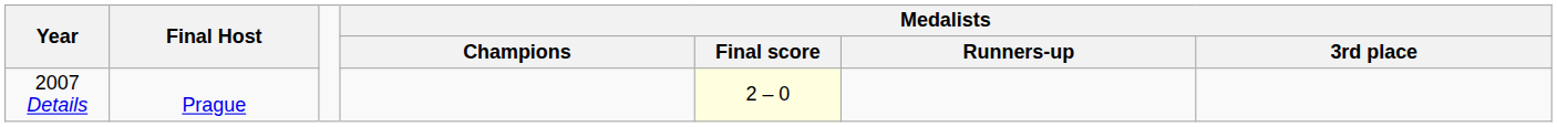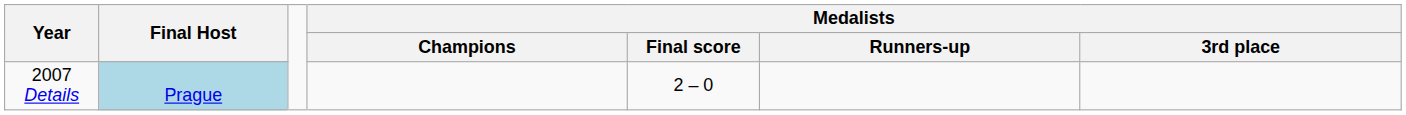2007 Details | Final Host: no background -> lightblue background
2007 Details | Medalists / Final score: lightyellow background -> no background
